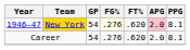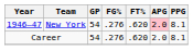1946–47 | Team: gold background -> no background
1946–47 | FG%: lightyellow background -> no background
